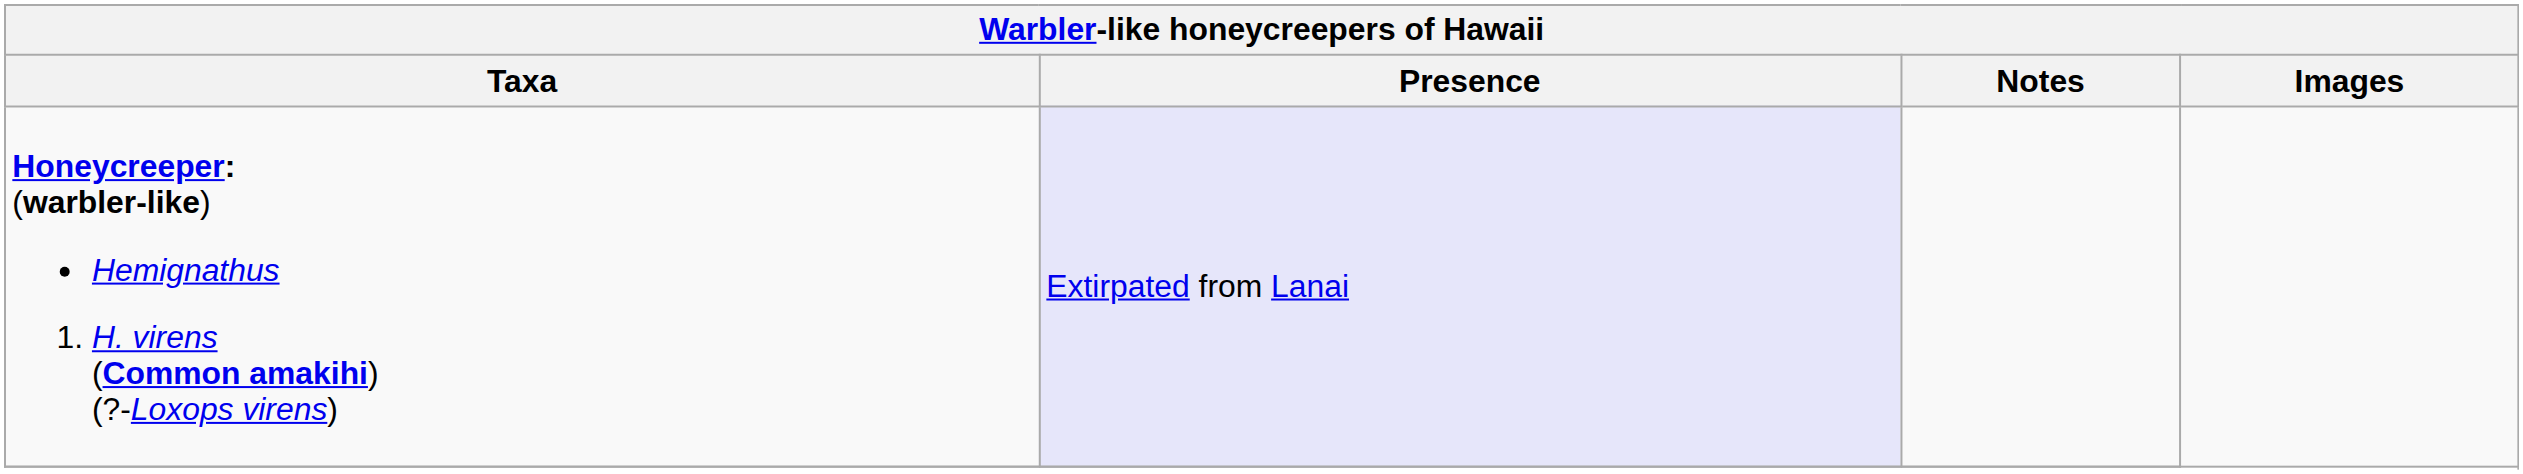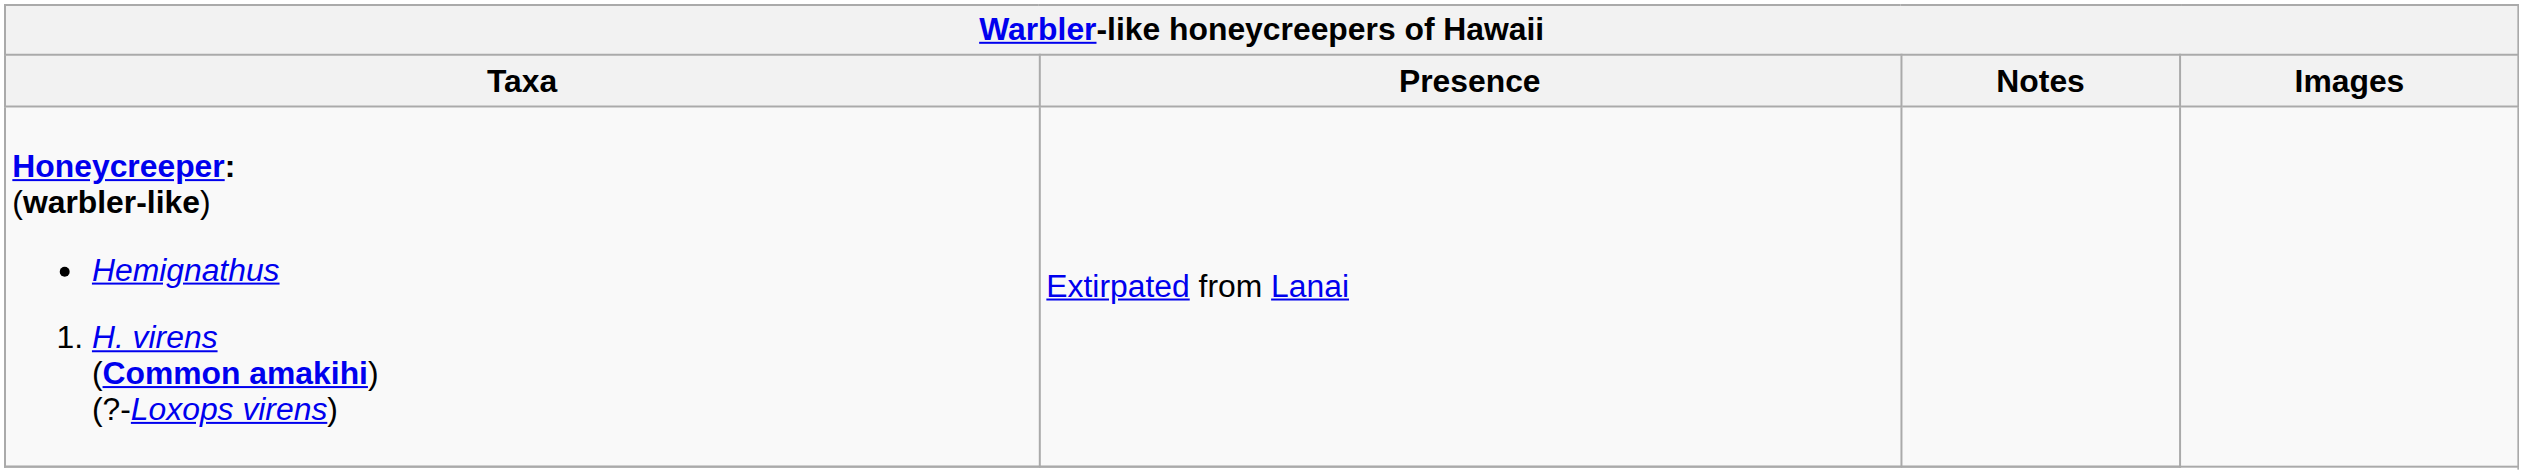row 3 | Presence: lavender background -> no background
